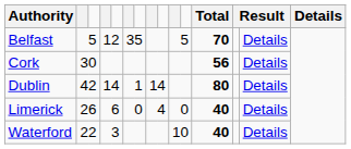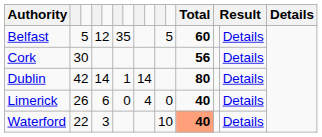Belfast | Total: 70 -> 60
Waterford | Total: no background -> lightsalmon background
